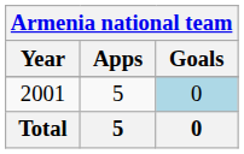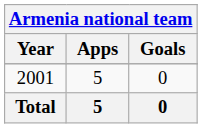2001 | Goals: lightblue background -> no background
